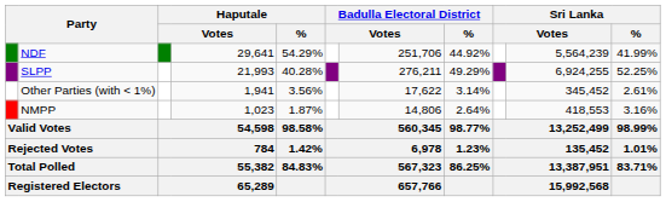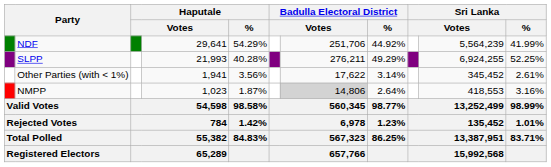NMPP | column 7: no background -> lightgrey background
